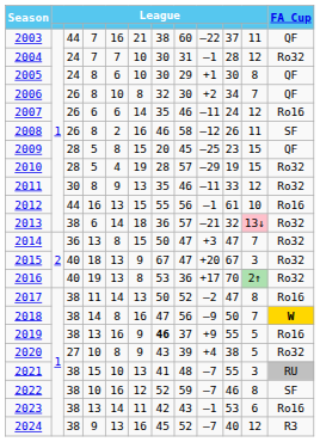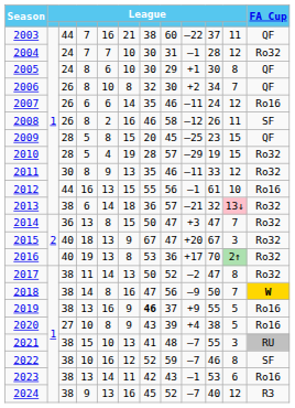2017 | FA Cup: Ro16 -> Ro32
2020 | FA Cup: Ro32 -> Ro16
